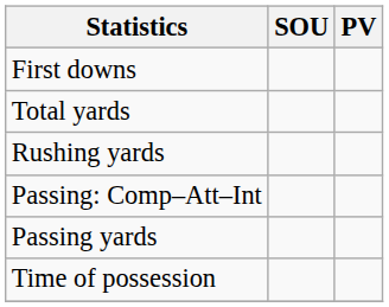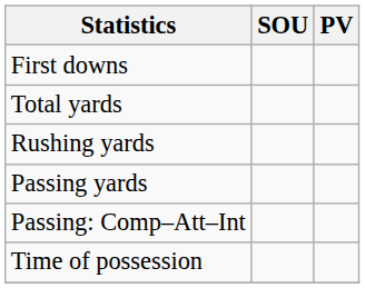rows swapped: Passing yards <-> Passing: Comp–Att–Int
